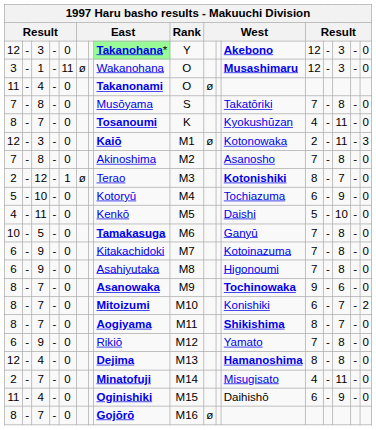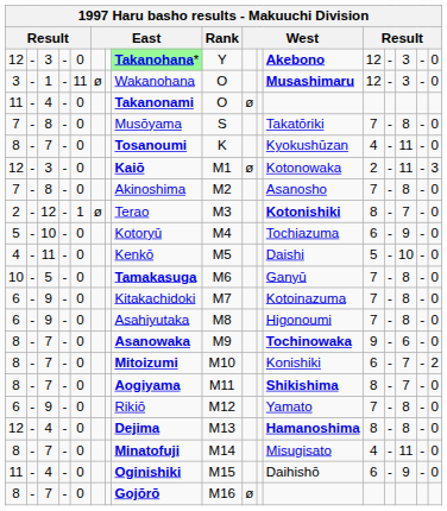row 21 | column 1: 2 -> 8
